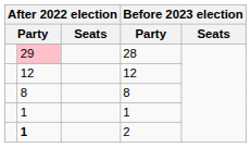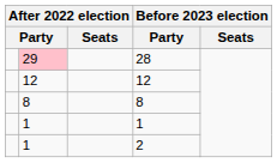2 | column 2: bold -> normal
